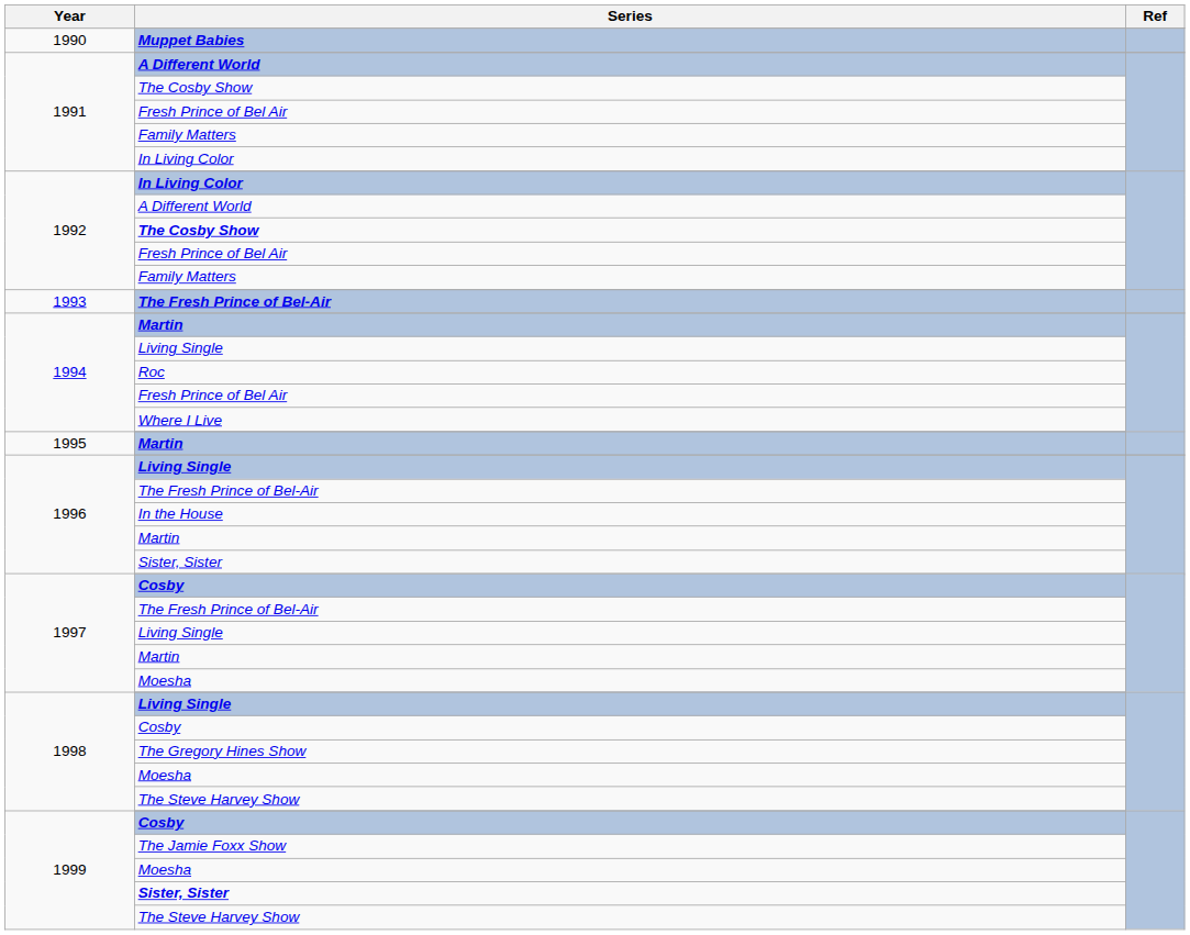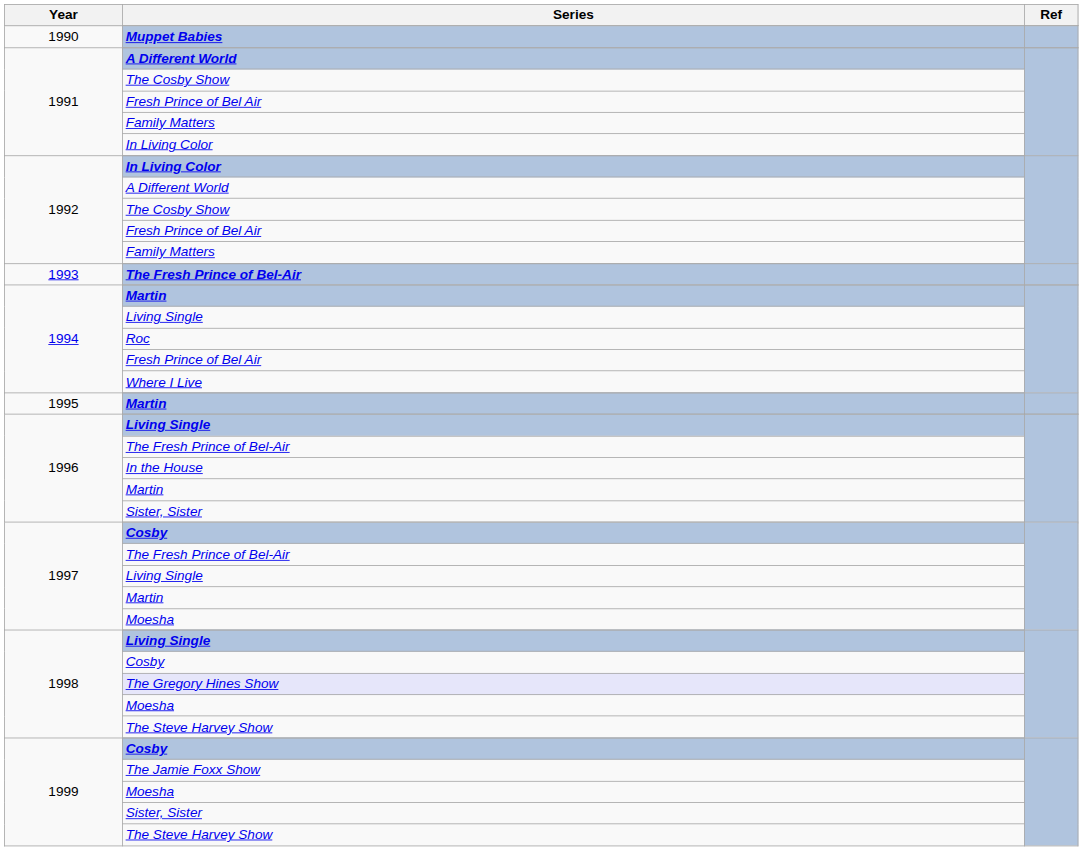1992 / The Cosby Show | Series: bold -> normal
The Gregory Hines Show | Series: no background -> lavender background
1999 / Sister, Sister | Series: bold -> normal
